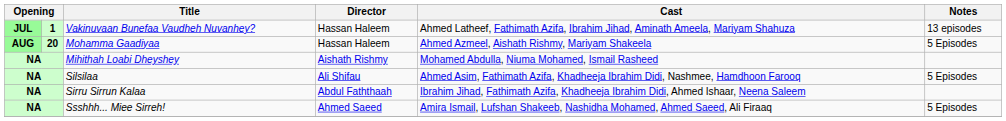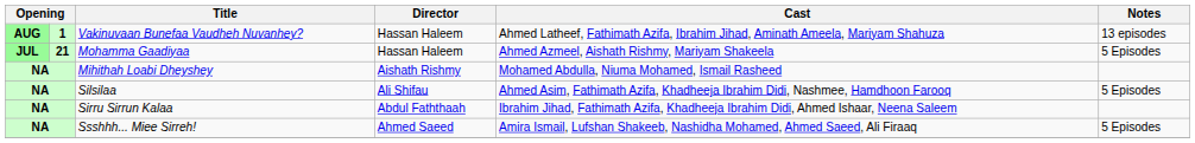Vakinuvaan Bunefaa Vaudheh Nuvanhey? | column 1: JUL -> AUG
Mohamma Gaadiyaa | column 1: AUG -> JUL
Mohamma Gaadiyaa | column 2: 20 -> 21
